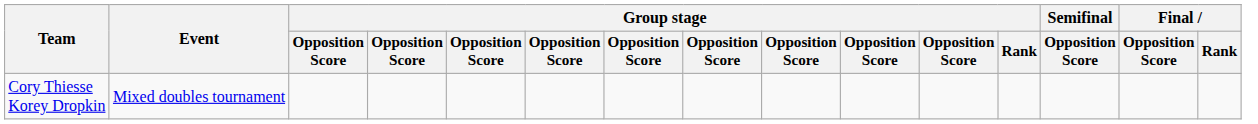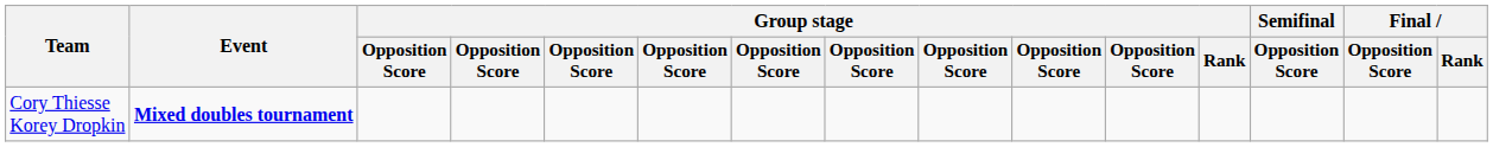Cory Thiesse Korey Dropkin | Event: normal -> bold
